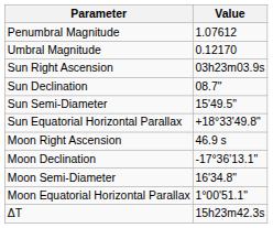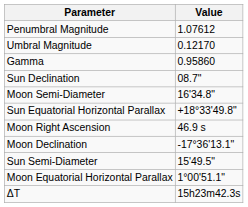+ row: Gamma | 0.95860
- row: Sun Right Ascension | 03h23m03.9s
rows swapped: Sun Semi-Diameter <-> Moon Semi-Diameter
